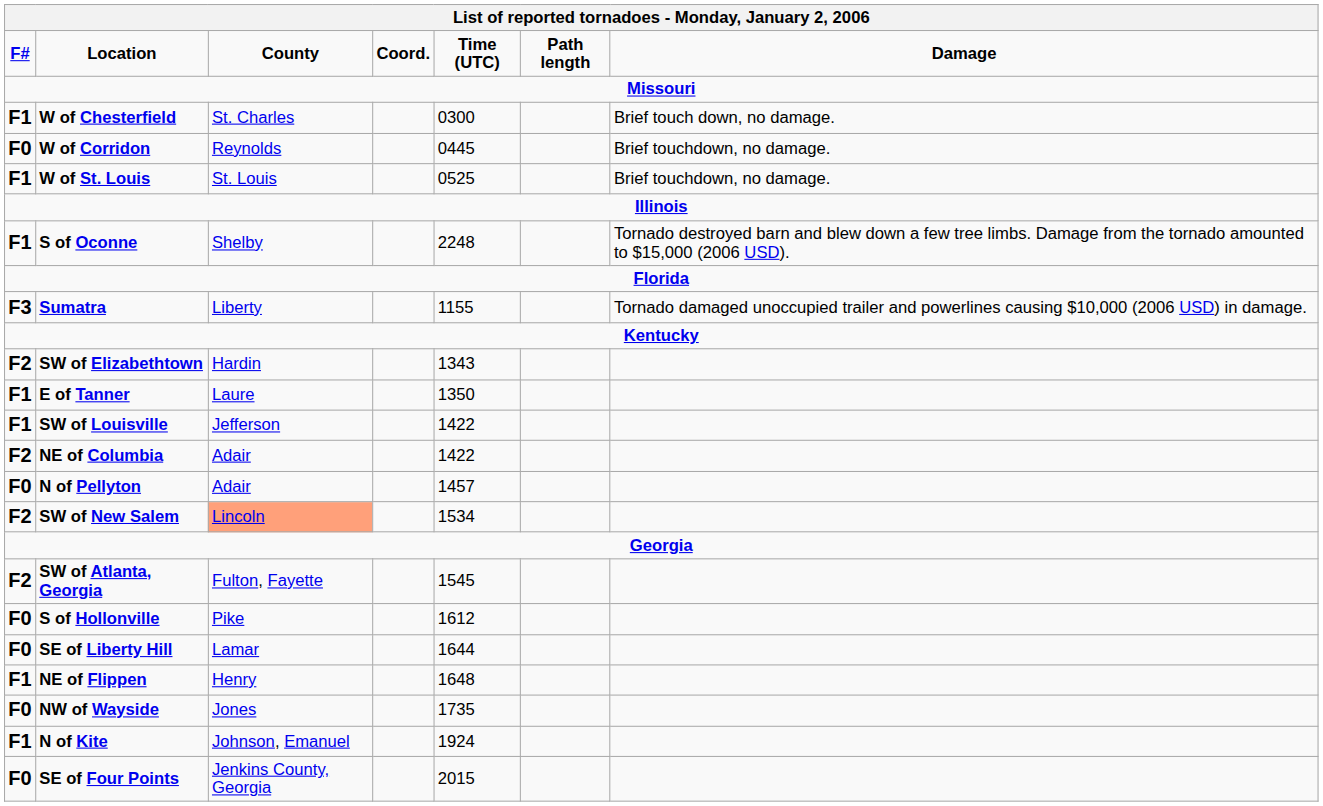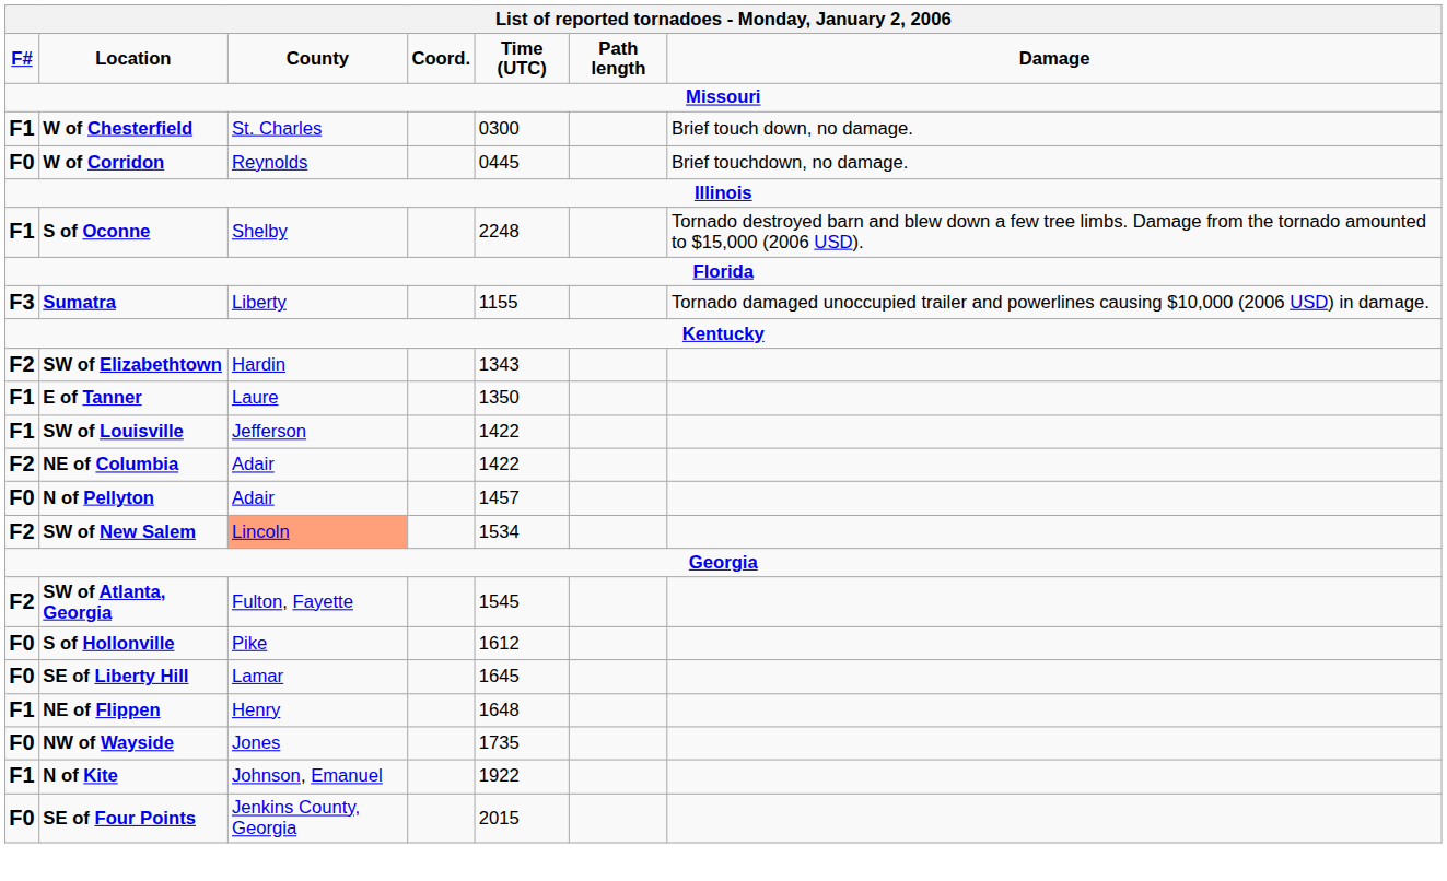- row: F1 | W of St. Louis | St. Louis | 0525 | Brief touchdown, no damage.
SE of Liberty Hill | Time (UTC): 1644 -> 1645
N of Kite | Time (UTC): 1924 -> 1922
